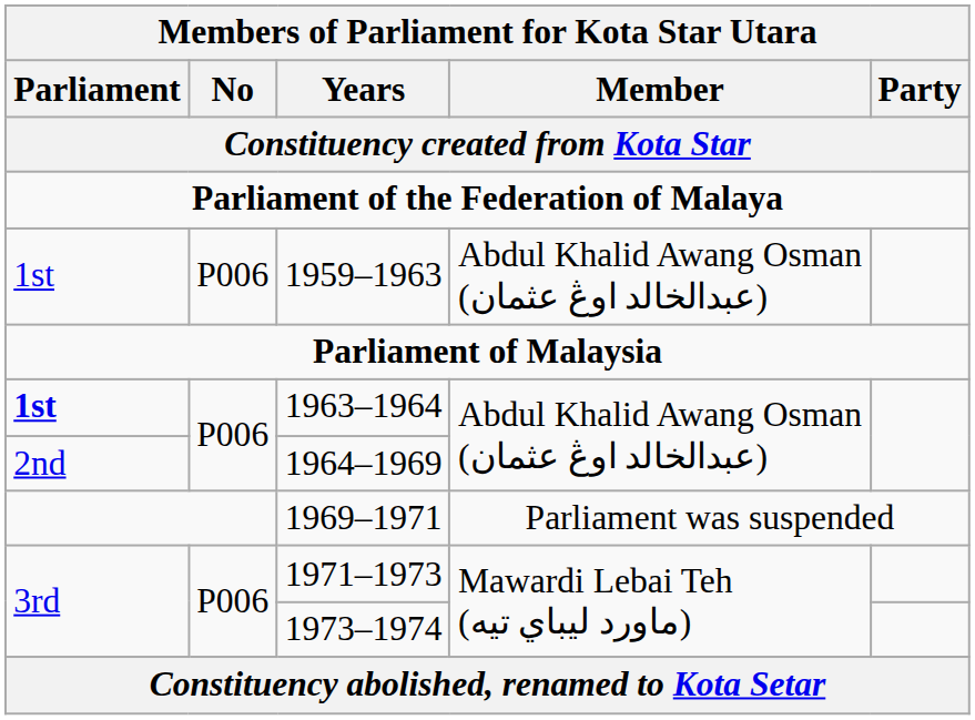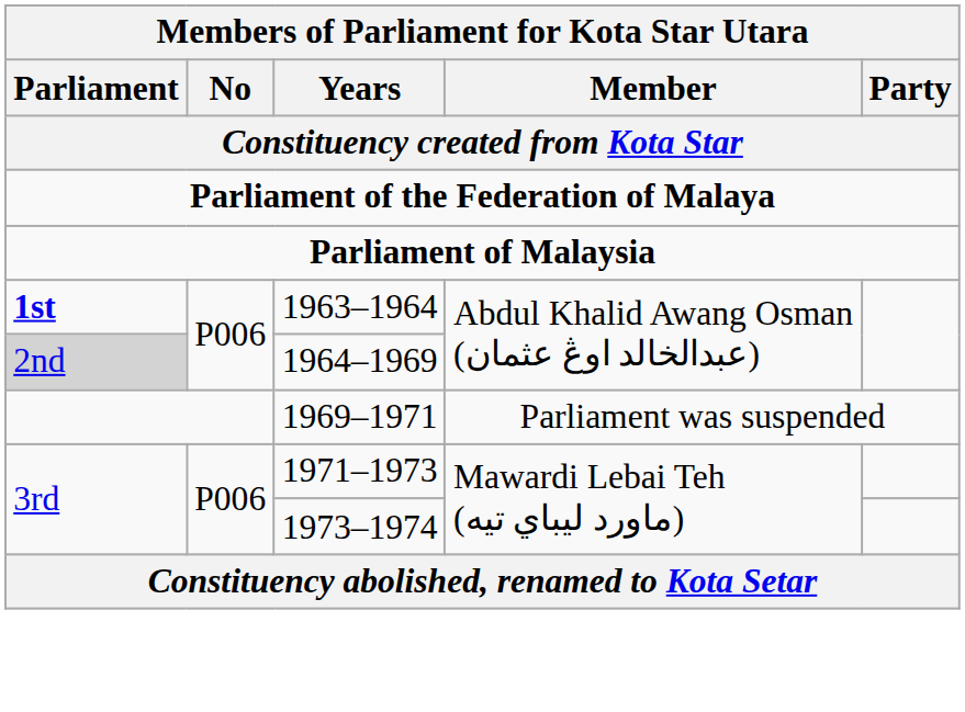- row: 1st | P006 | 1959–1963 | Abdul Khalid Awang Osman (عبدالخالد اوڠ عثمان)
1964–1969 | Parliament: no background -> lightgrey background
